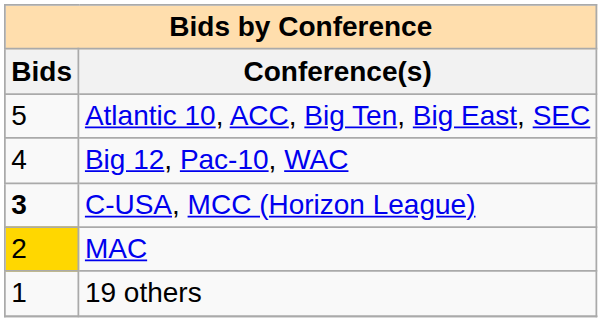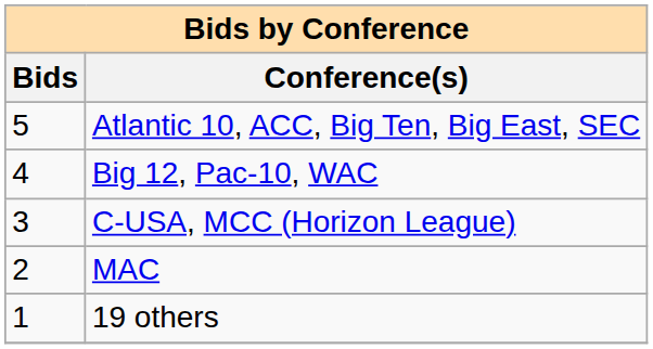C-USA, MCC (Horizon League) | Bids: bold -> normal
MAC | Bids: gold background -> no background
